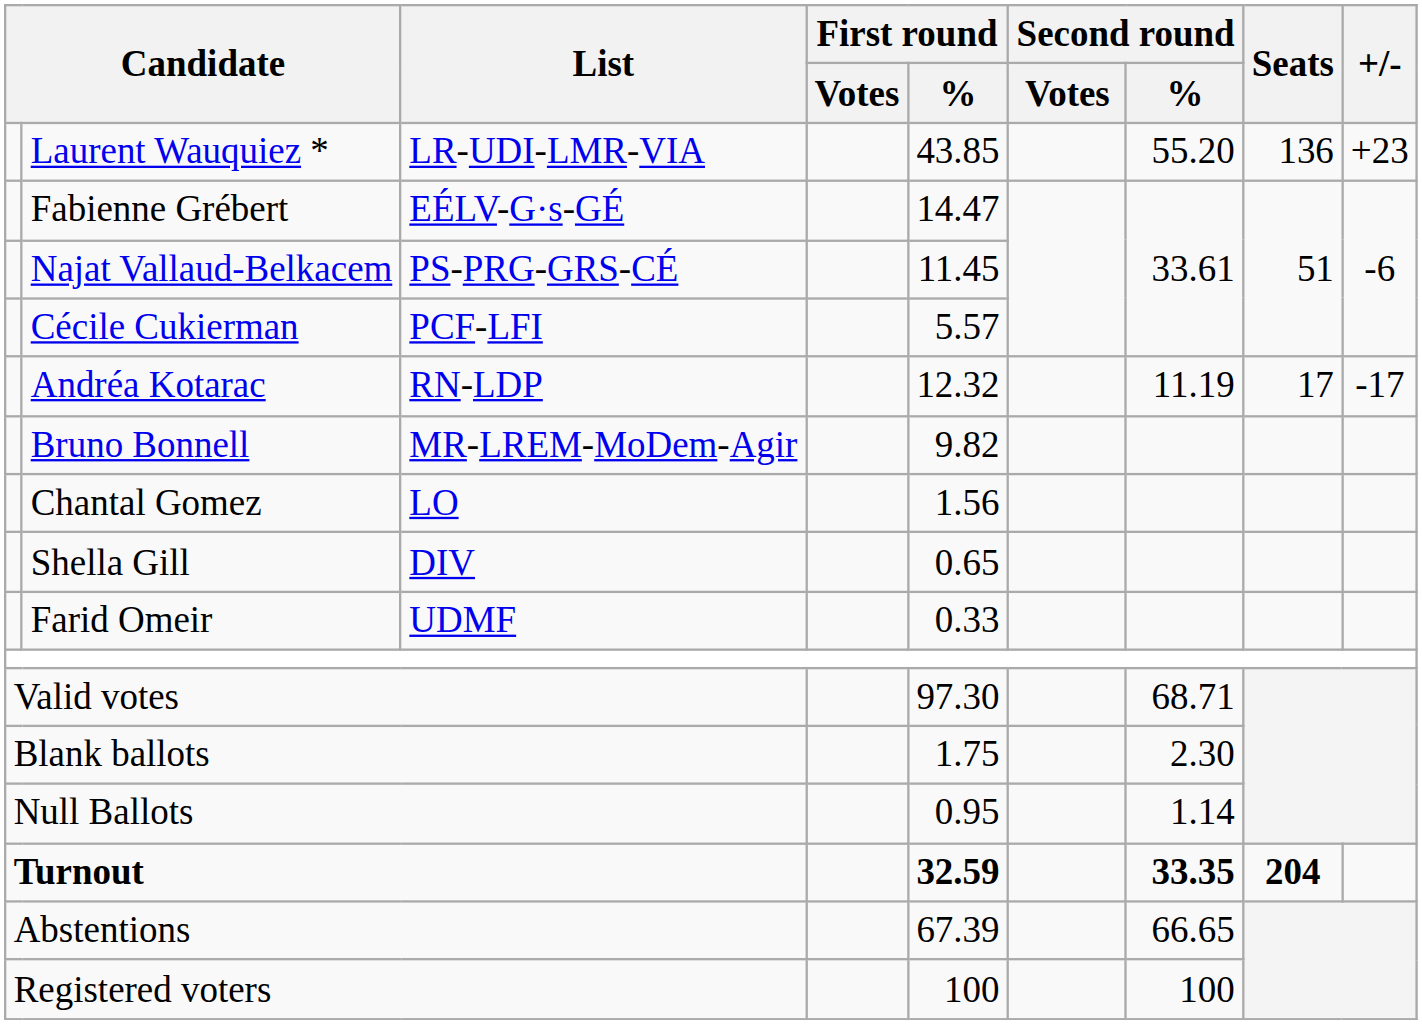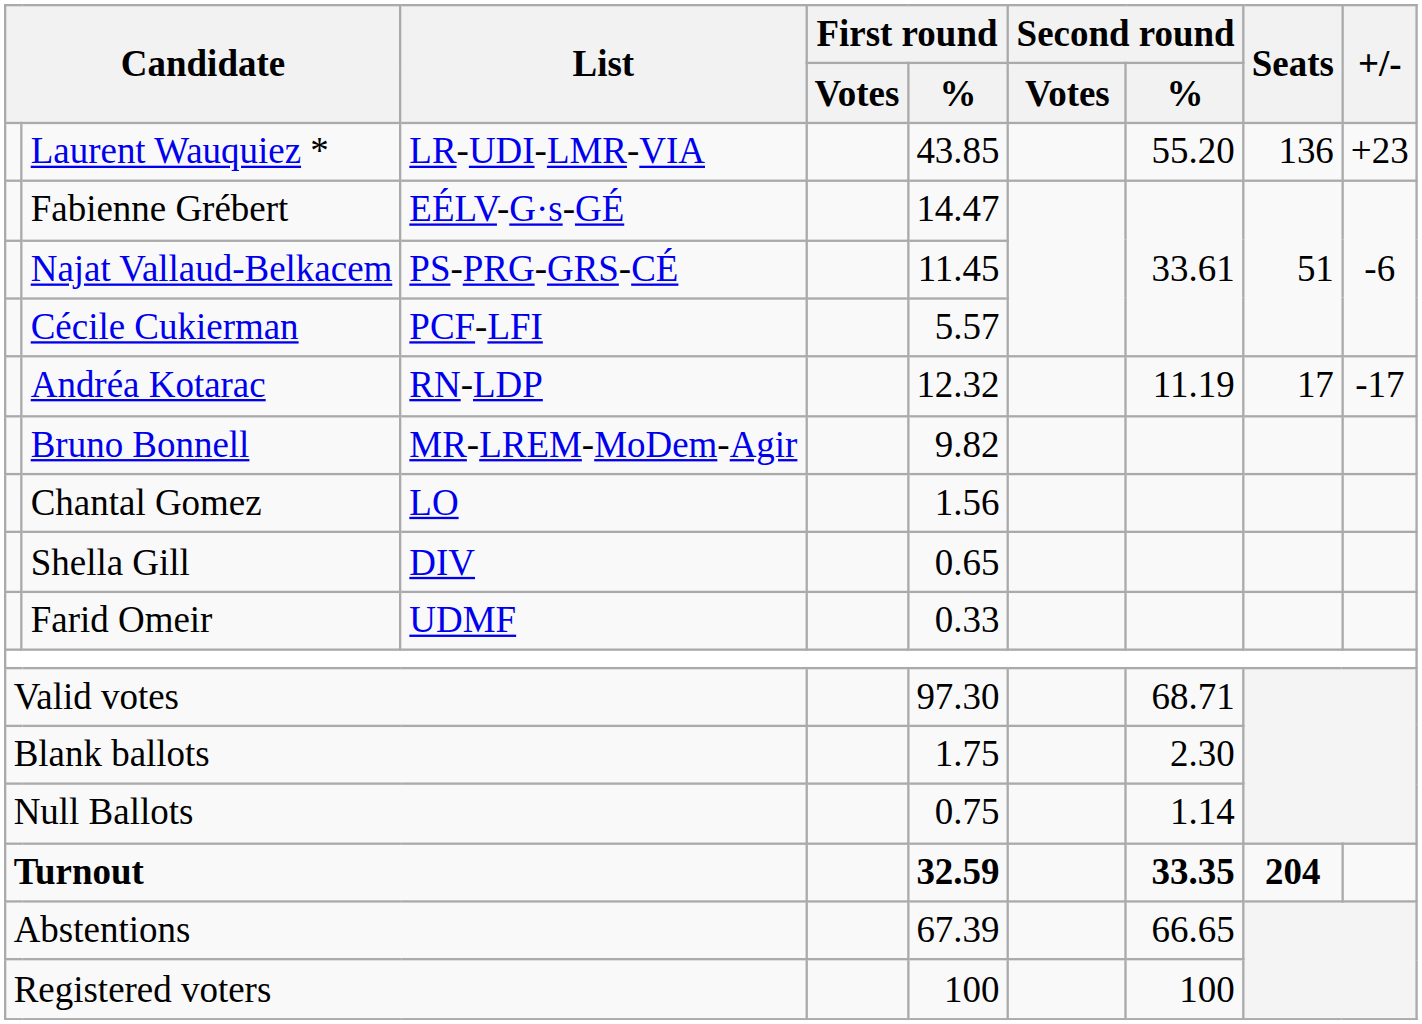Null Ballots | First round / %: 0.95 -> 0.75
